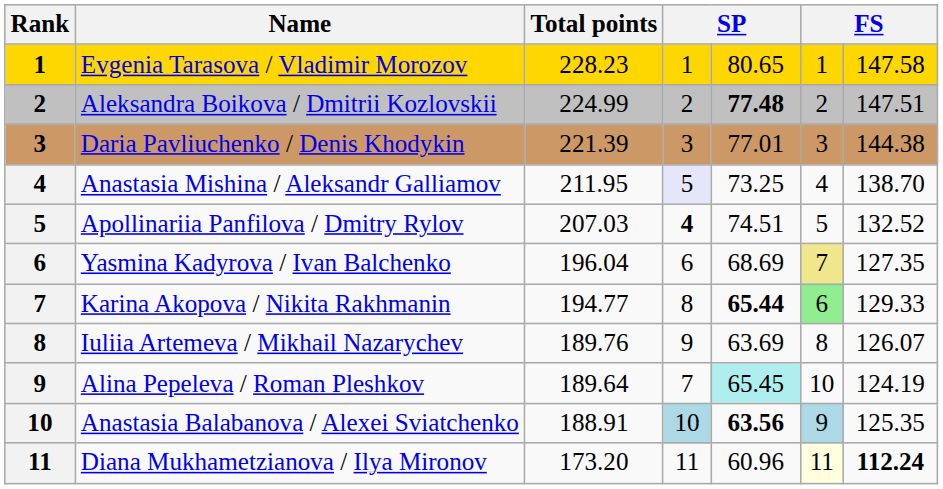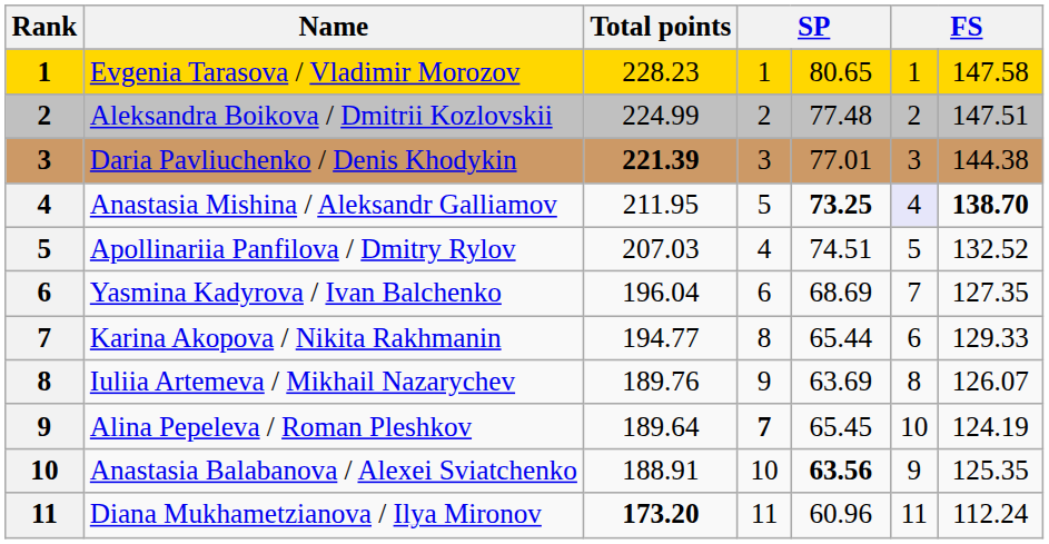Aleksandra Boikova / Dmitrii Kozlovskii | column 5: bold -> normal
Daria Pavliuchenko / Denis Khodykin | Total points: normal -> bold
Anastasia Mishina / Aleksandr Galliamov | column 4: lavender background -> no background
Anastasia Mishina / Aleksandr Galliamov | column 5: normal -> bold
Anastasia Mishina / Aleksandr Galliamov | column 6: no background -> lavender background
Anastasia Mishina / Aleksandr Galliamov | column 7: normal -> bold
Apollinariia Panfilova / Dmitry Rylov | column 4: bold -> normal
Yasmina Kadyrova / Ivan Balchenko | column 6: khaki background -> no background
Karina Akopova / Nikita Rakhmanin | column 5: bold -> normal
Karina Akopova / Nikita Rakhmanin | column 6: lightgreen background -> no background
Alina Pepeleva / Roman Pleshkov | column 4: normal -> bold
Alina Pepeleva / Roman Pleshkov | column 5: paleturquoise background -> no background
Anastasia Balabanova / Alexei Sviatchenko | column 4: lightblue background -> no background
Anastasia Balabanova / Alexei Sviatchenko | column 6: lightblue background -> no background
Diana Mukhametzianova / Ilya Mironov | Total points: normal -> bold
Diana Mukhametzianova / Ilya Mironov | column 6: lightyellow background -> no background
Diana Mukhametzianova / Ilya Mironov | column 7: bold -> normal
